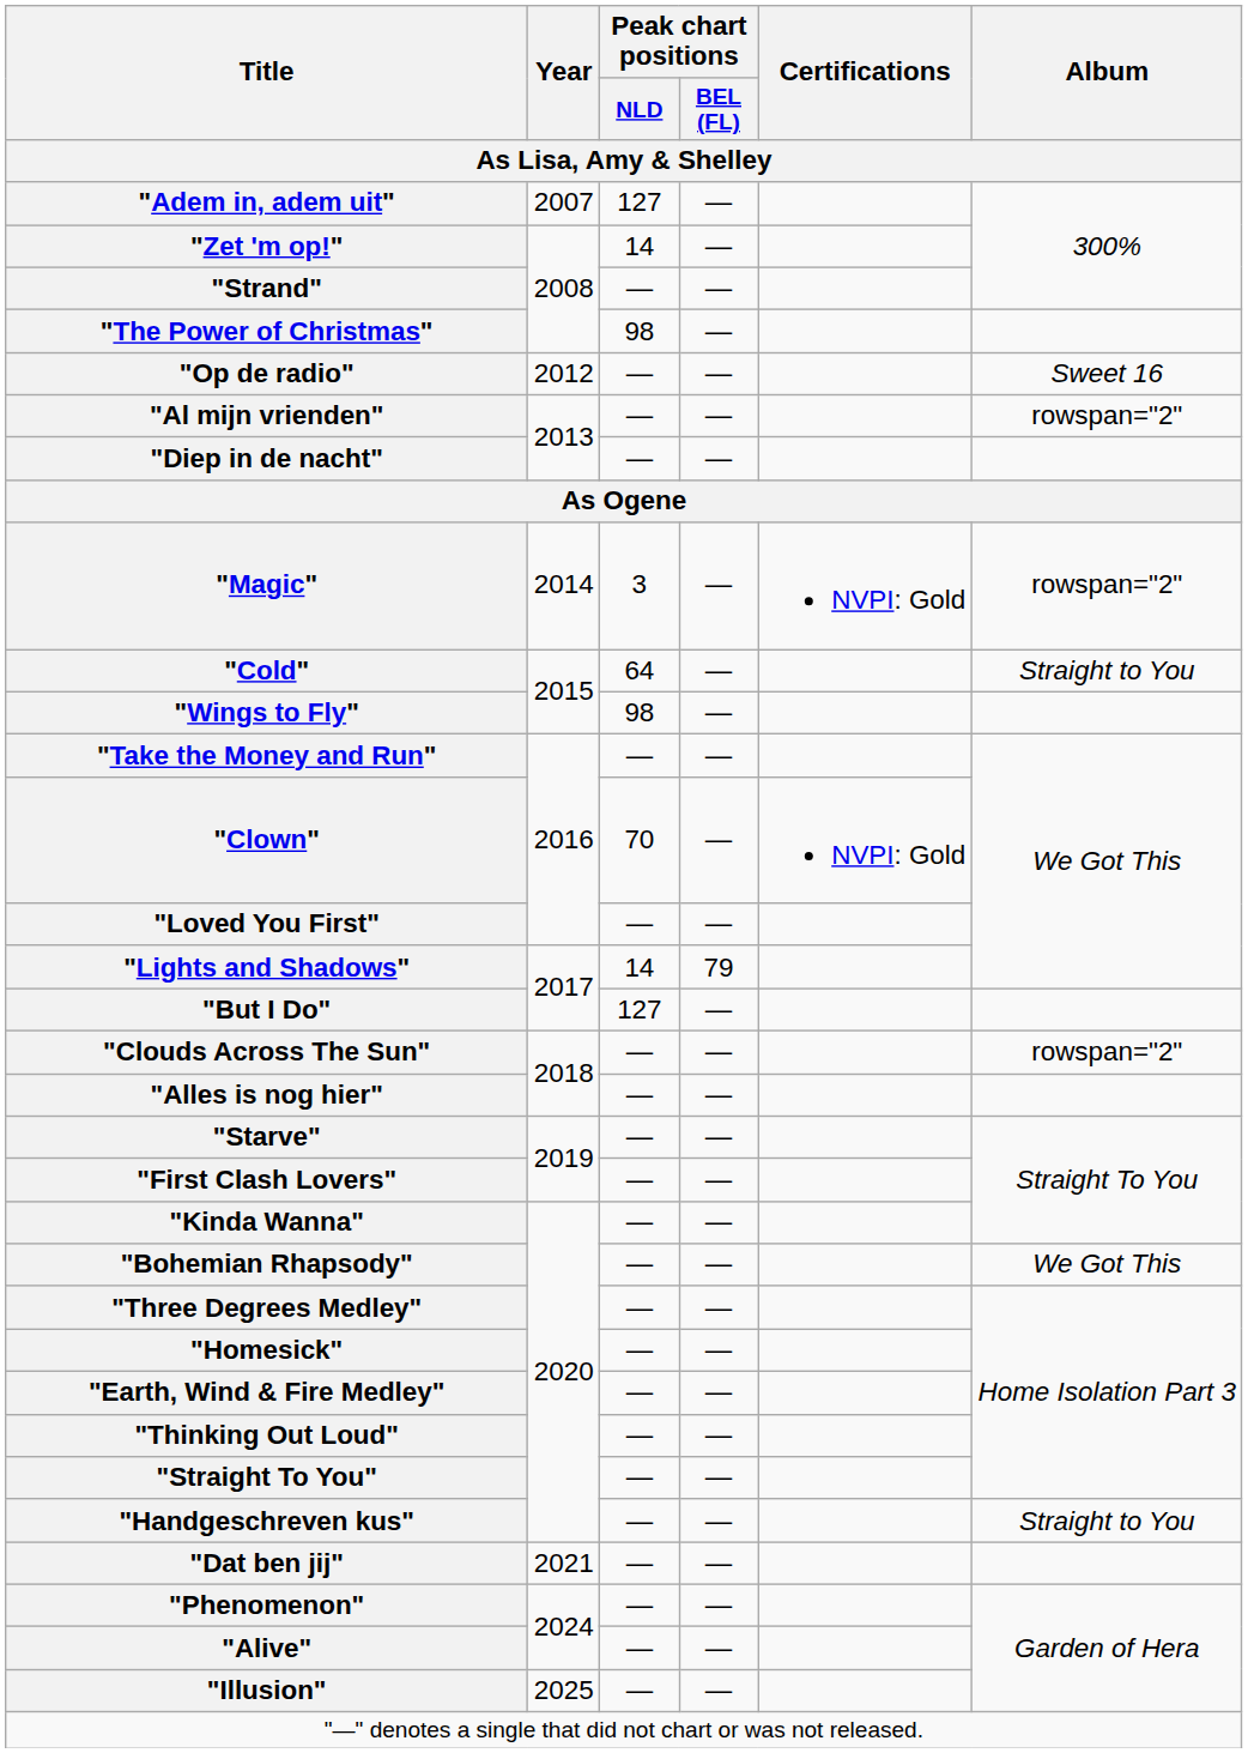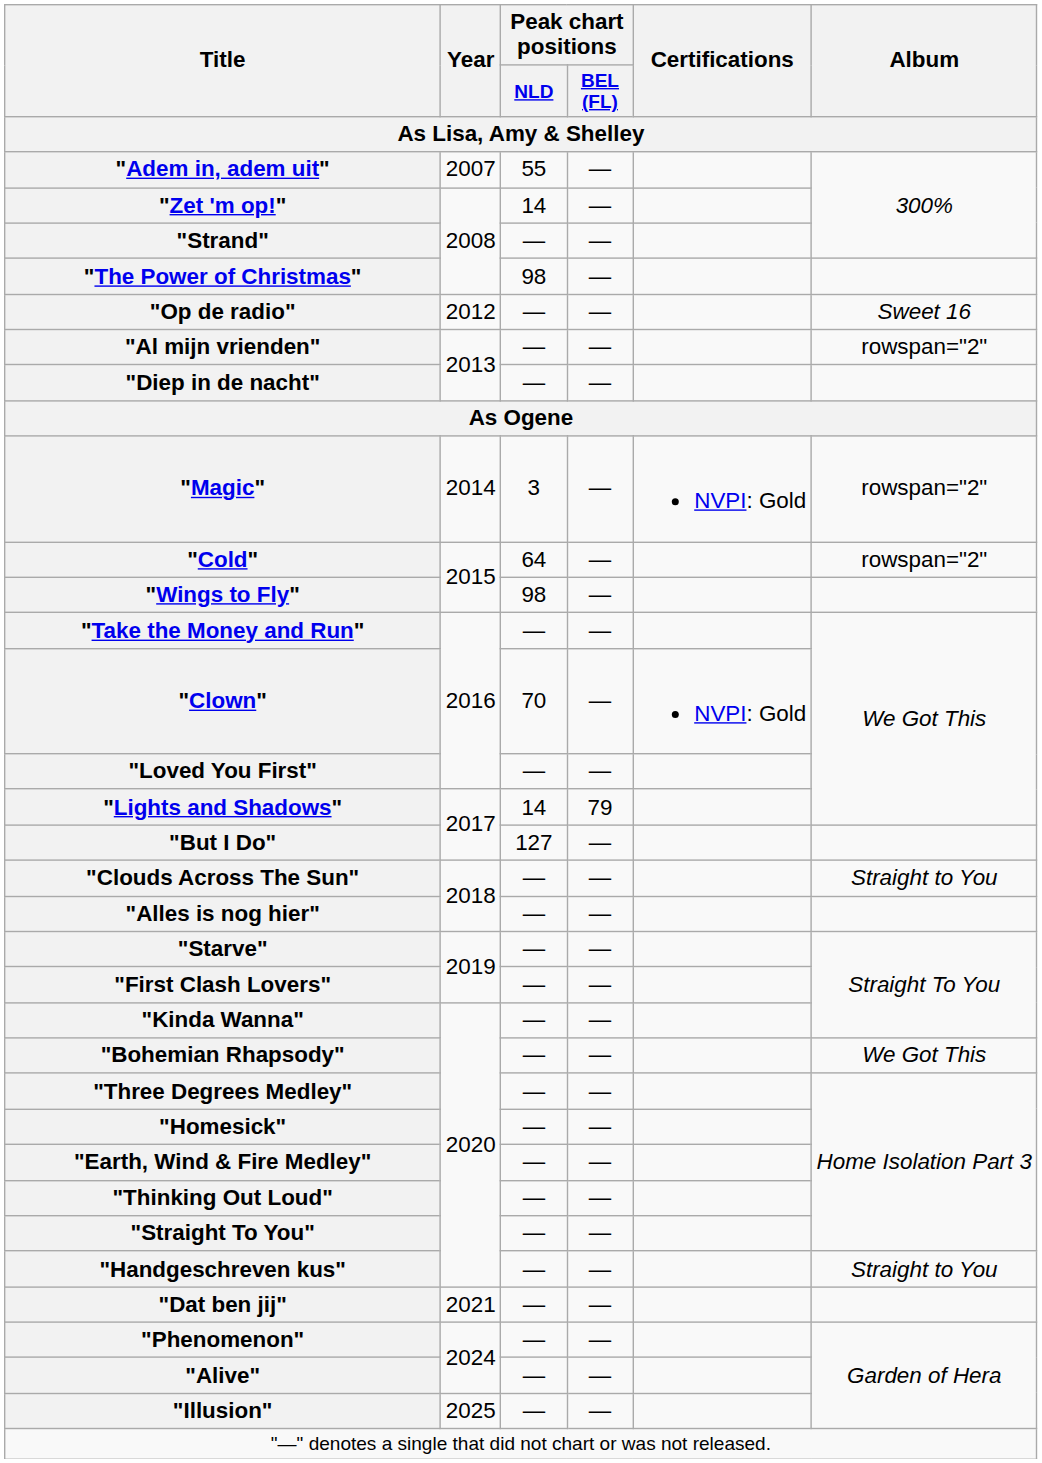"Adem in, adem uit" | Peak chart positions / NLD / As Lisa, Amy & Shelley: 127 -> 55
"Cold" | Album / As Lisa, Amy & Shelley: Straight to You -> rowspan="2"
"Clouds Across The Sun" | Album / As Lisa, Amy & Shelley: rowspan="2" -> Straight to You
